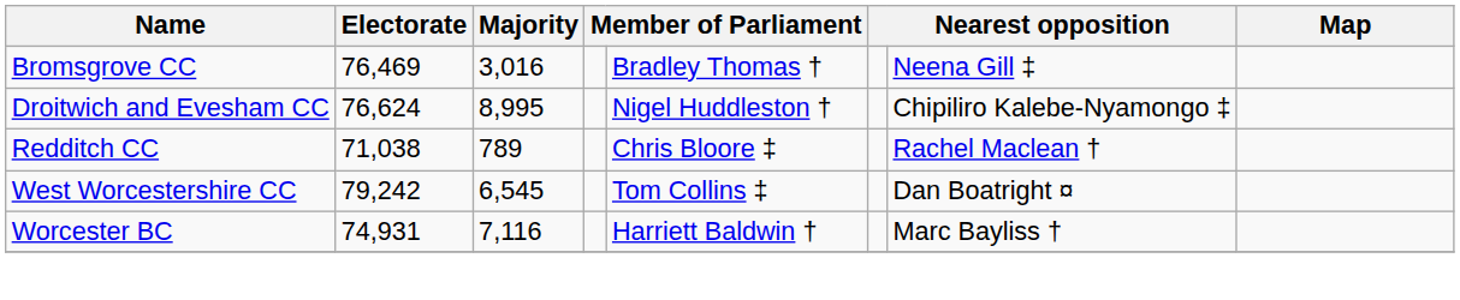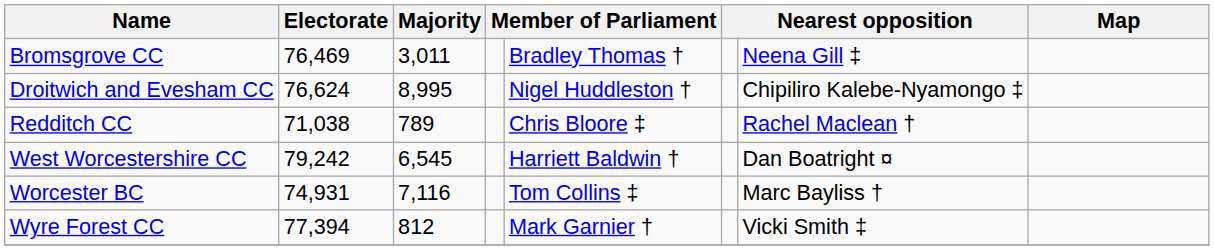Bromsgrove CC | Majority: 3,016 -> 3,011
West Worcestershire CC | column 5: Tom Collins ‡ -> Harriett Baldwin †
Worcester BC | column 5: Harriett Baldwin † -> Tom Collins ‡
+ row: Wyre Forest CC | 77,394 | 812 | Mark Garnier † | Vicki Smith ‡
